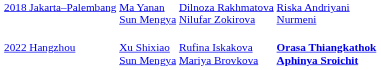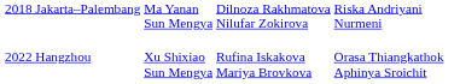2022 Hangzhou | column 4: bold -> normal
